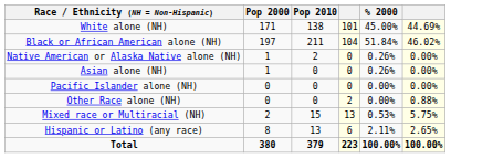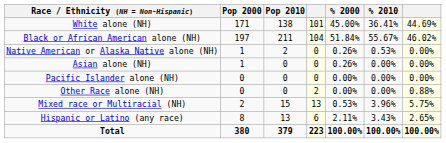+ column: % 2010 | 36.41% | 55.67% | 0.53% | 0.00% | 0.00% | 0.00% | 3.96% | 3.43% | 100.00%
